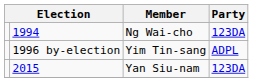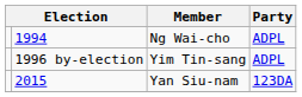Ng Wai-cho | Party: 123DA -> ADPL
